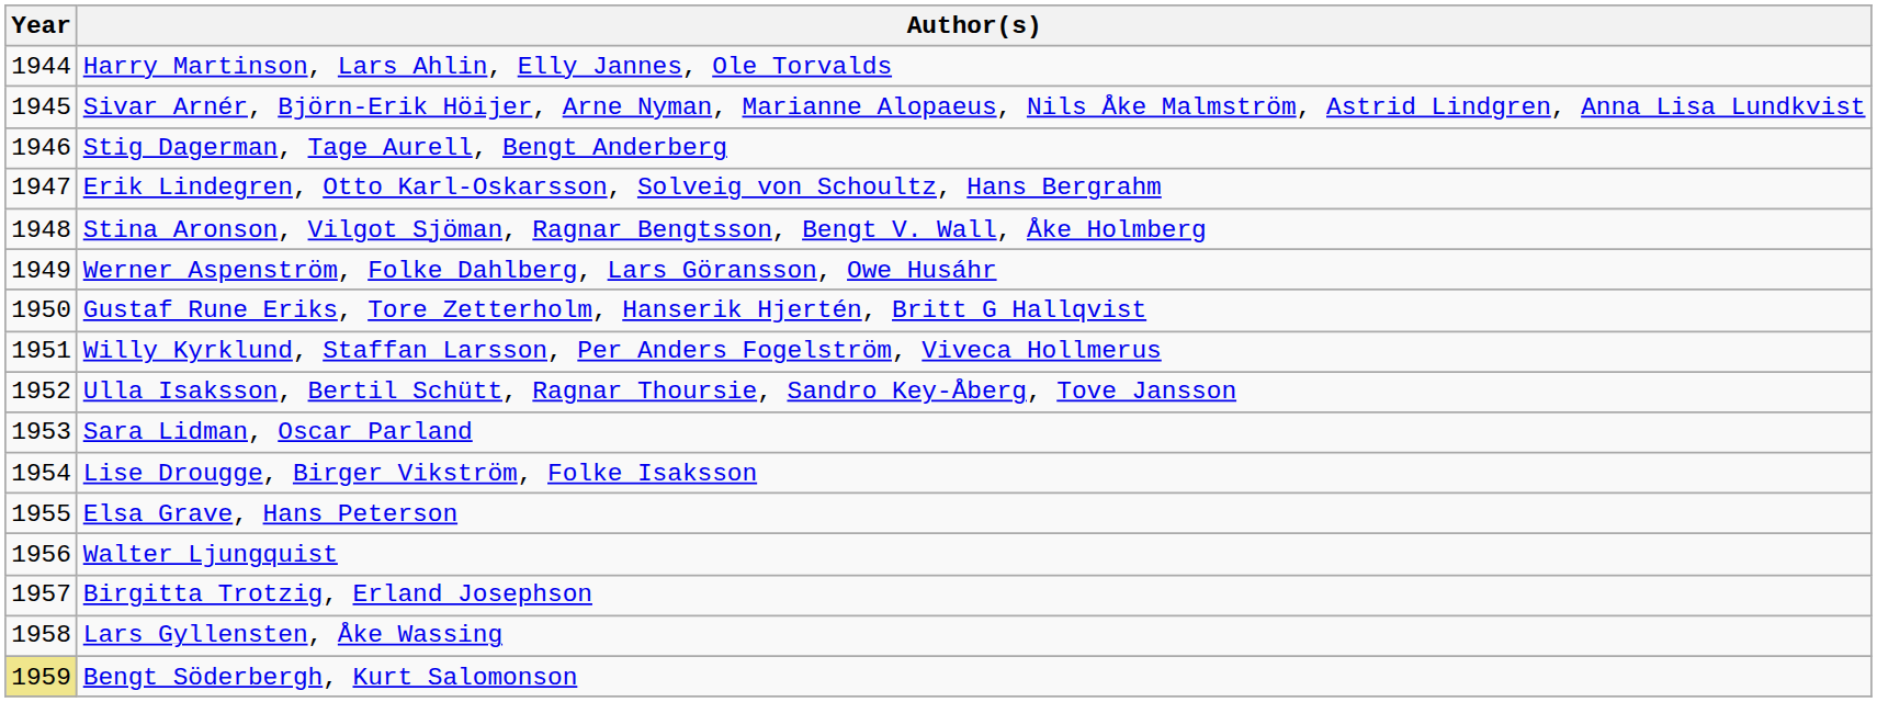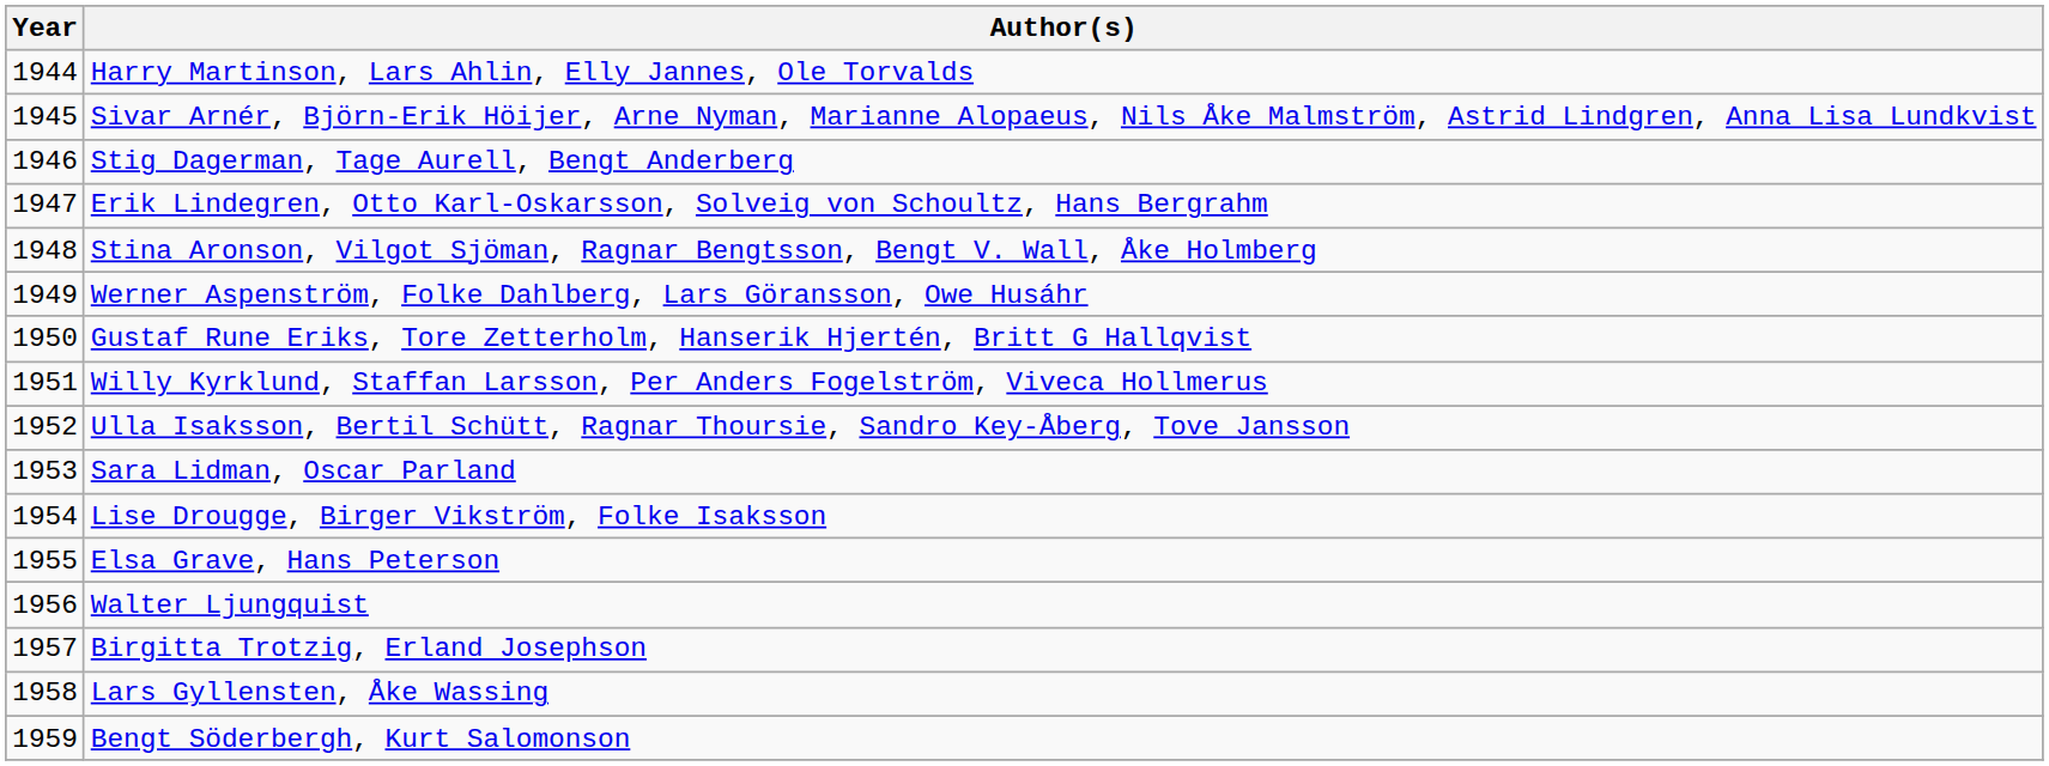Bengt Söderbergh, Kurt Salomonson | Year: khaki background -> no background
